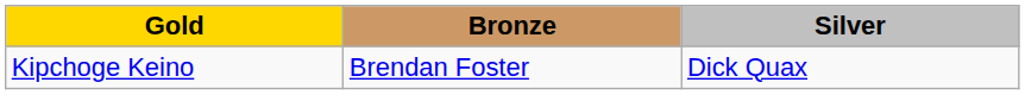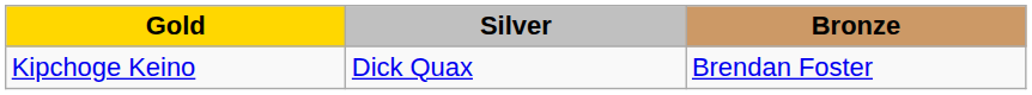columns swapped: Silver <-> Bronze
